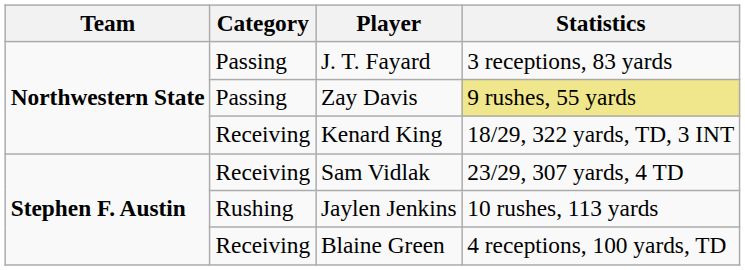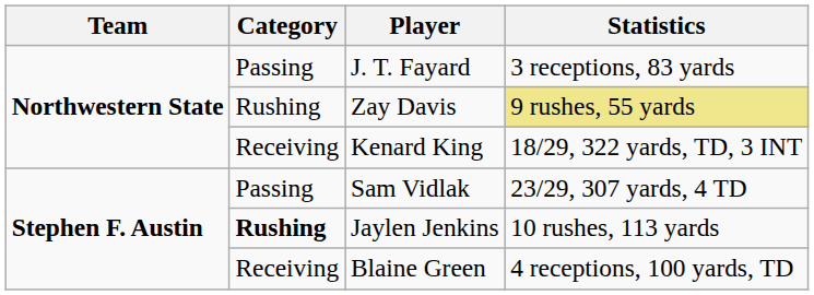Zay Davis | Category: Passing -> Rushing
Sam Vidlak | Category: Receiving -> Passing
Jaylen Jenkins | Category: normal -> bold
